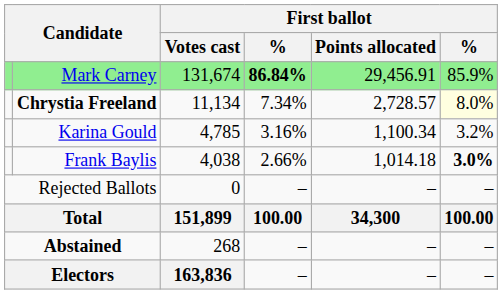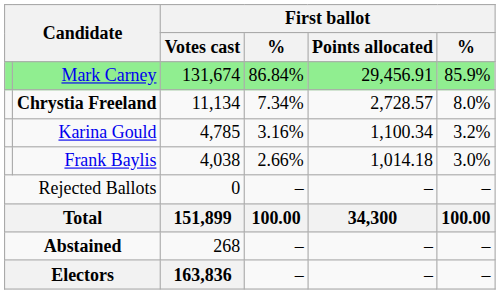Mark Carney | column 4: bold -> normal
Chrystia Freeland | column 6: lightyellow background -> no background
Frank Baylis | column 6: bold -> normal
